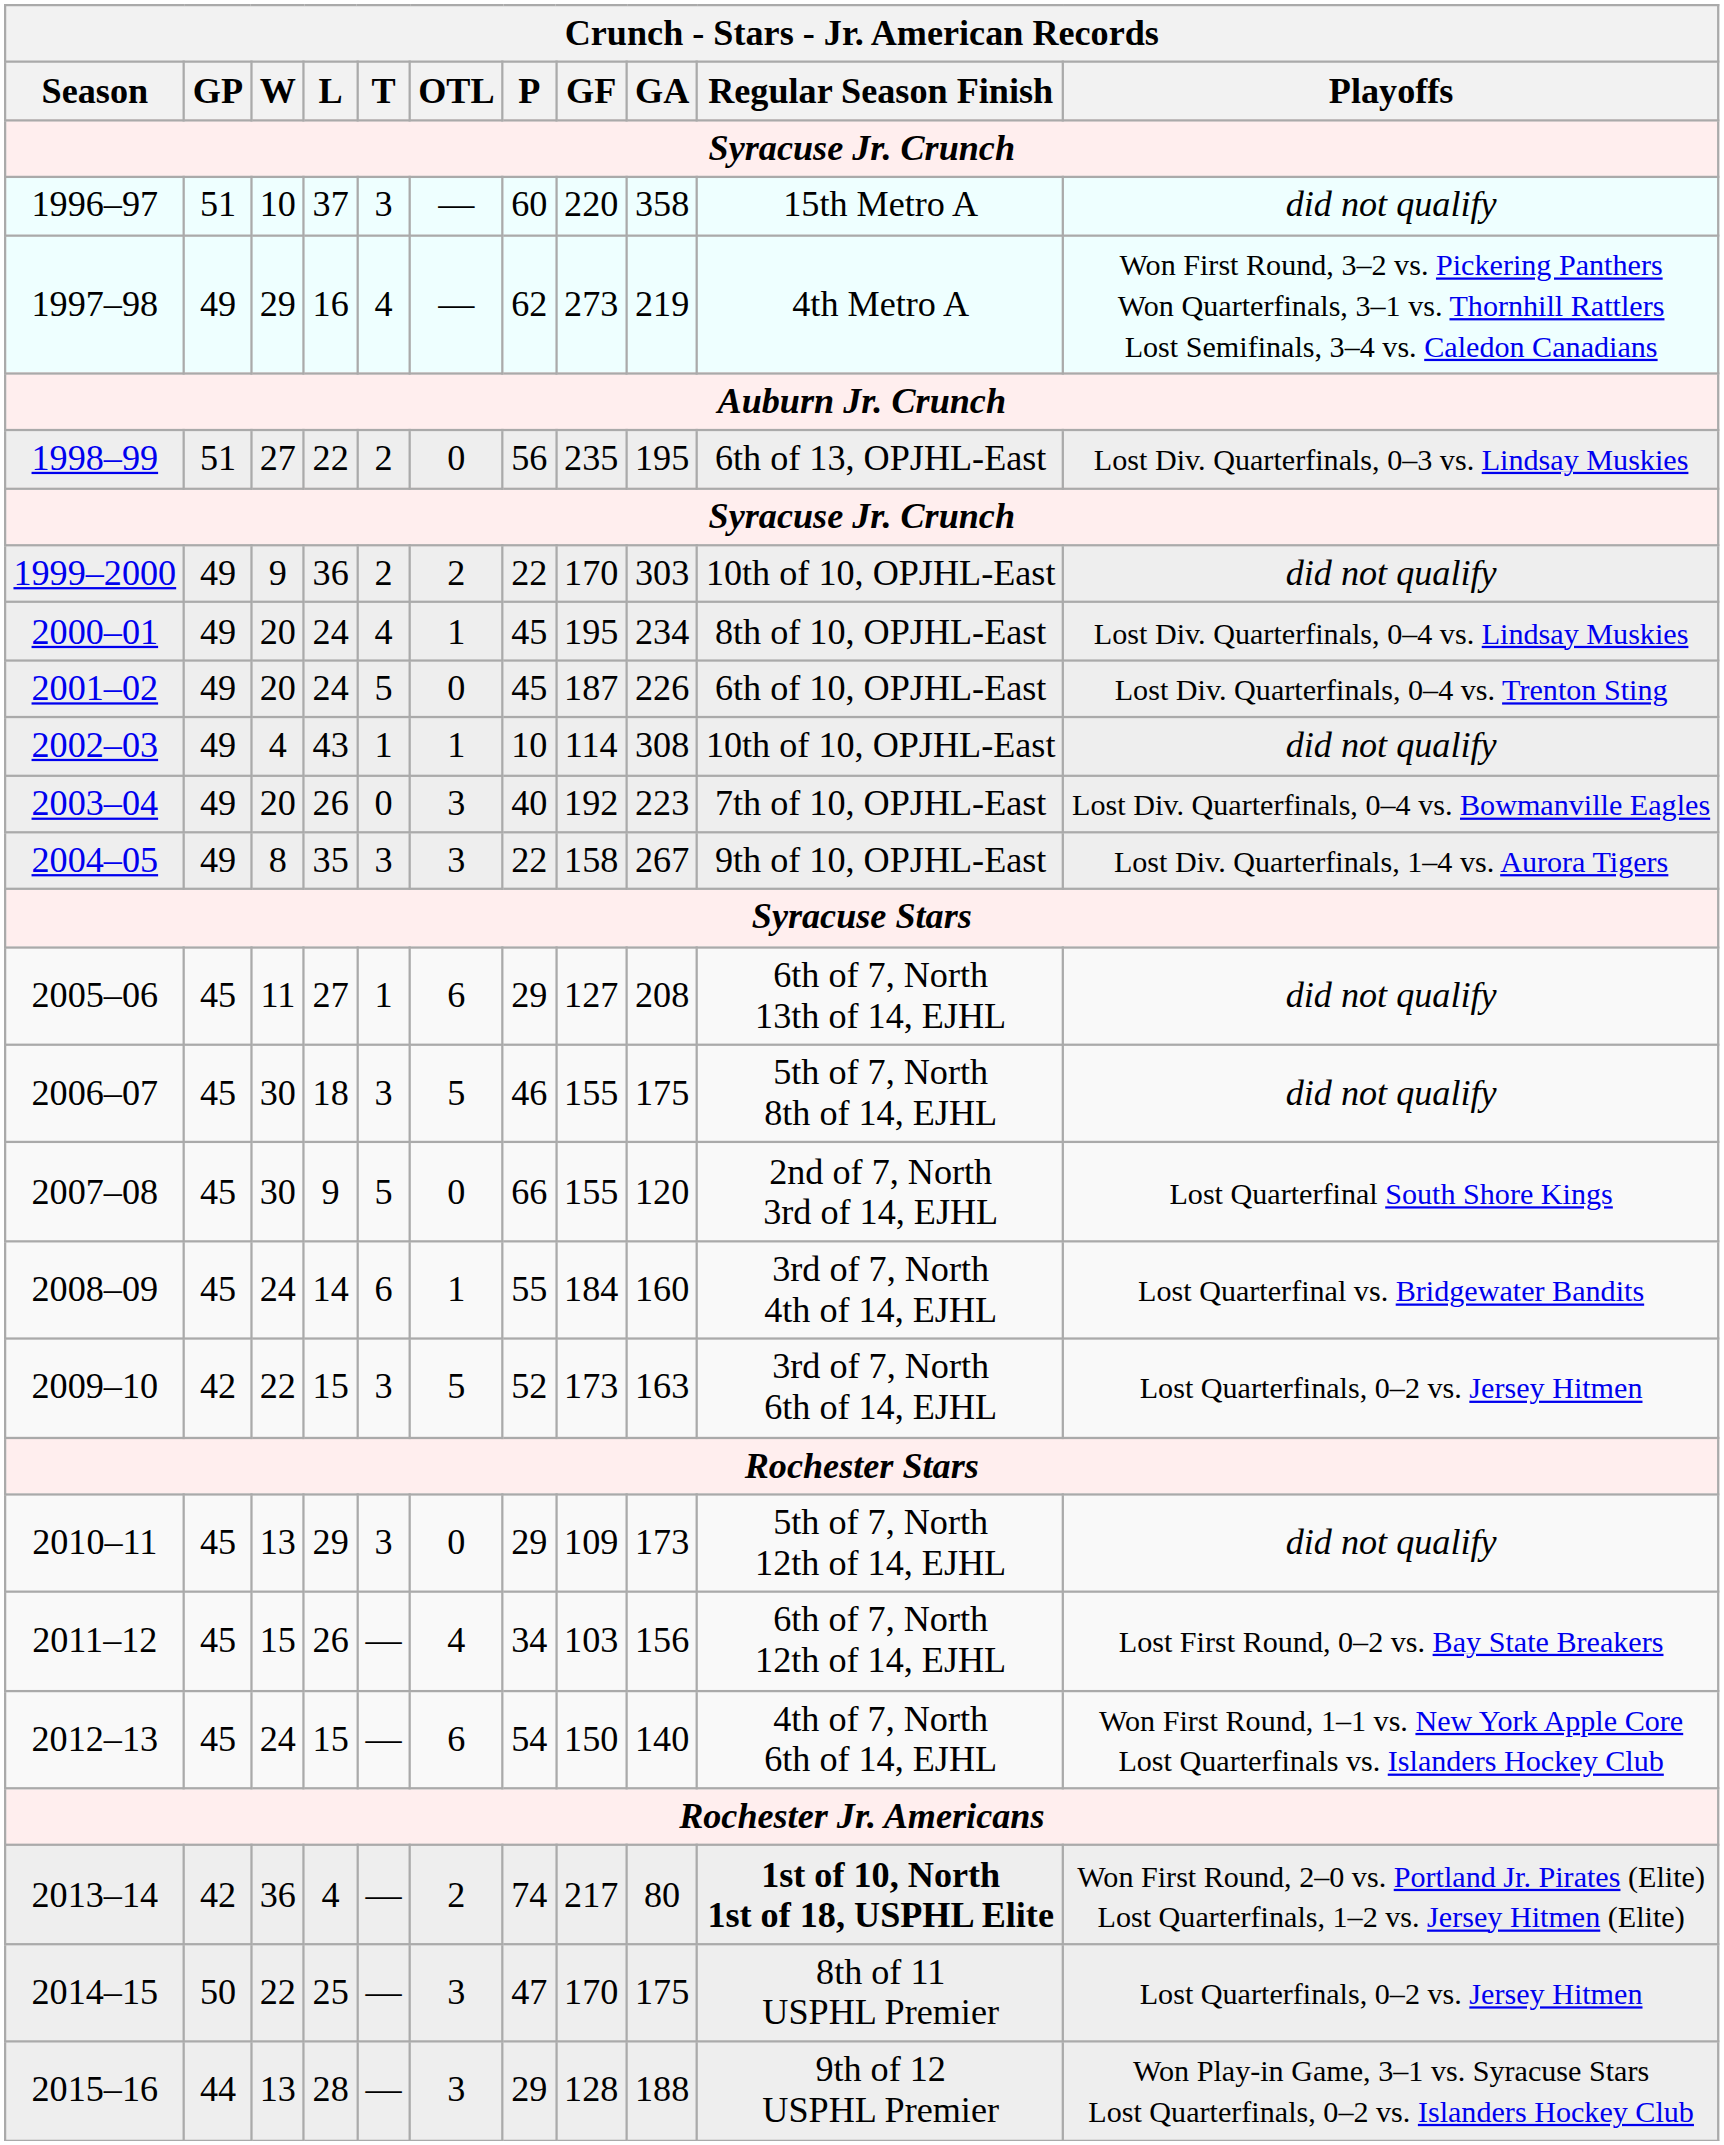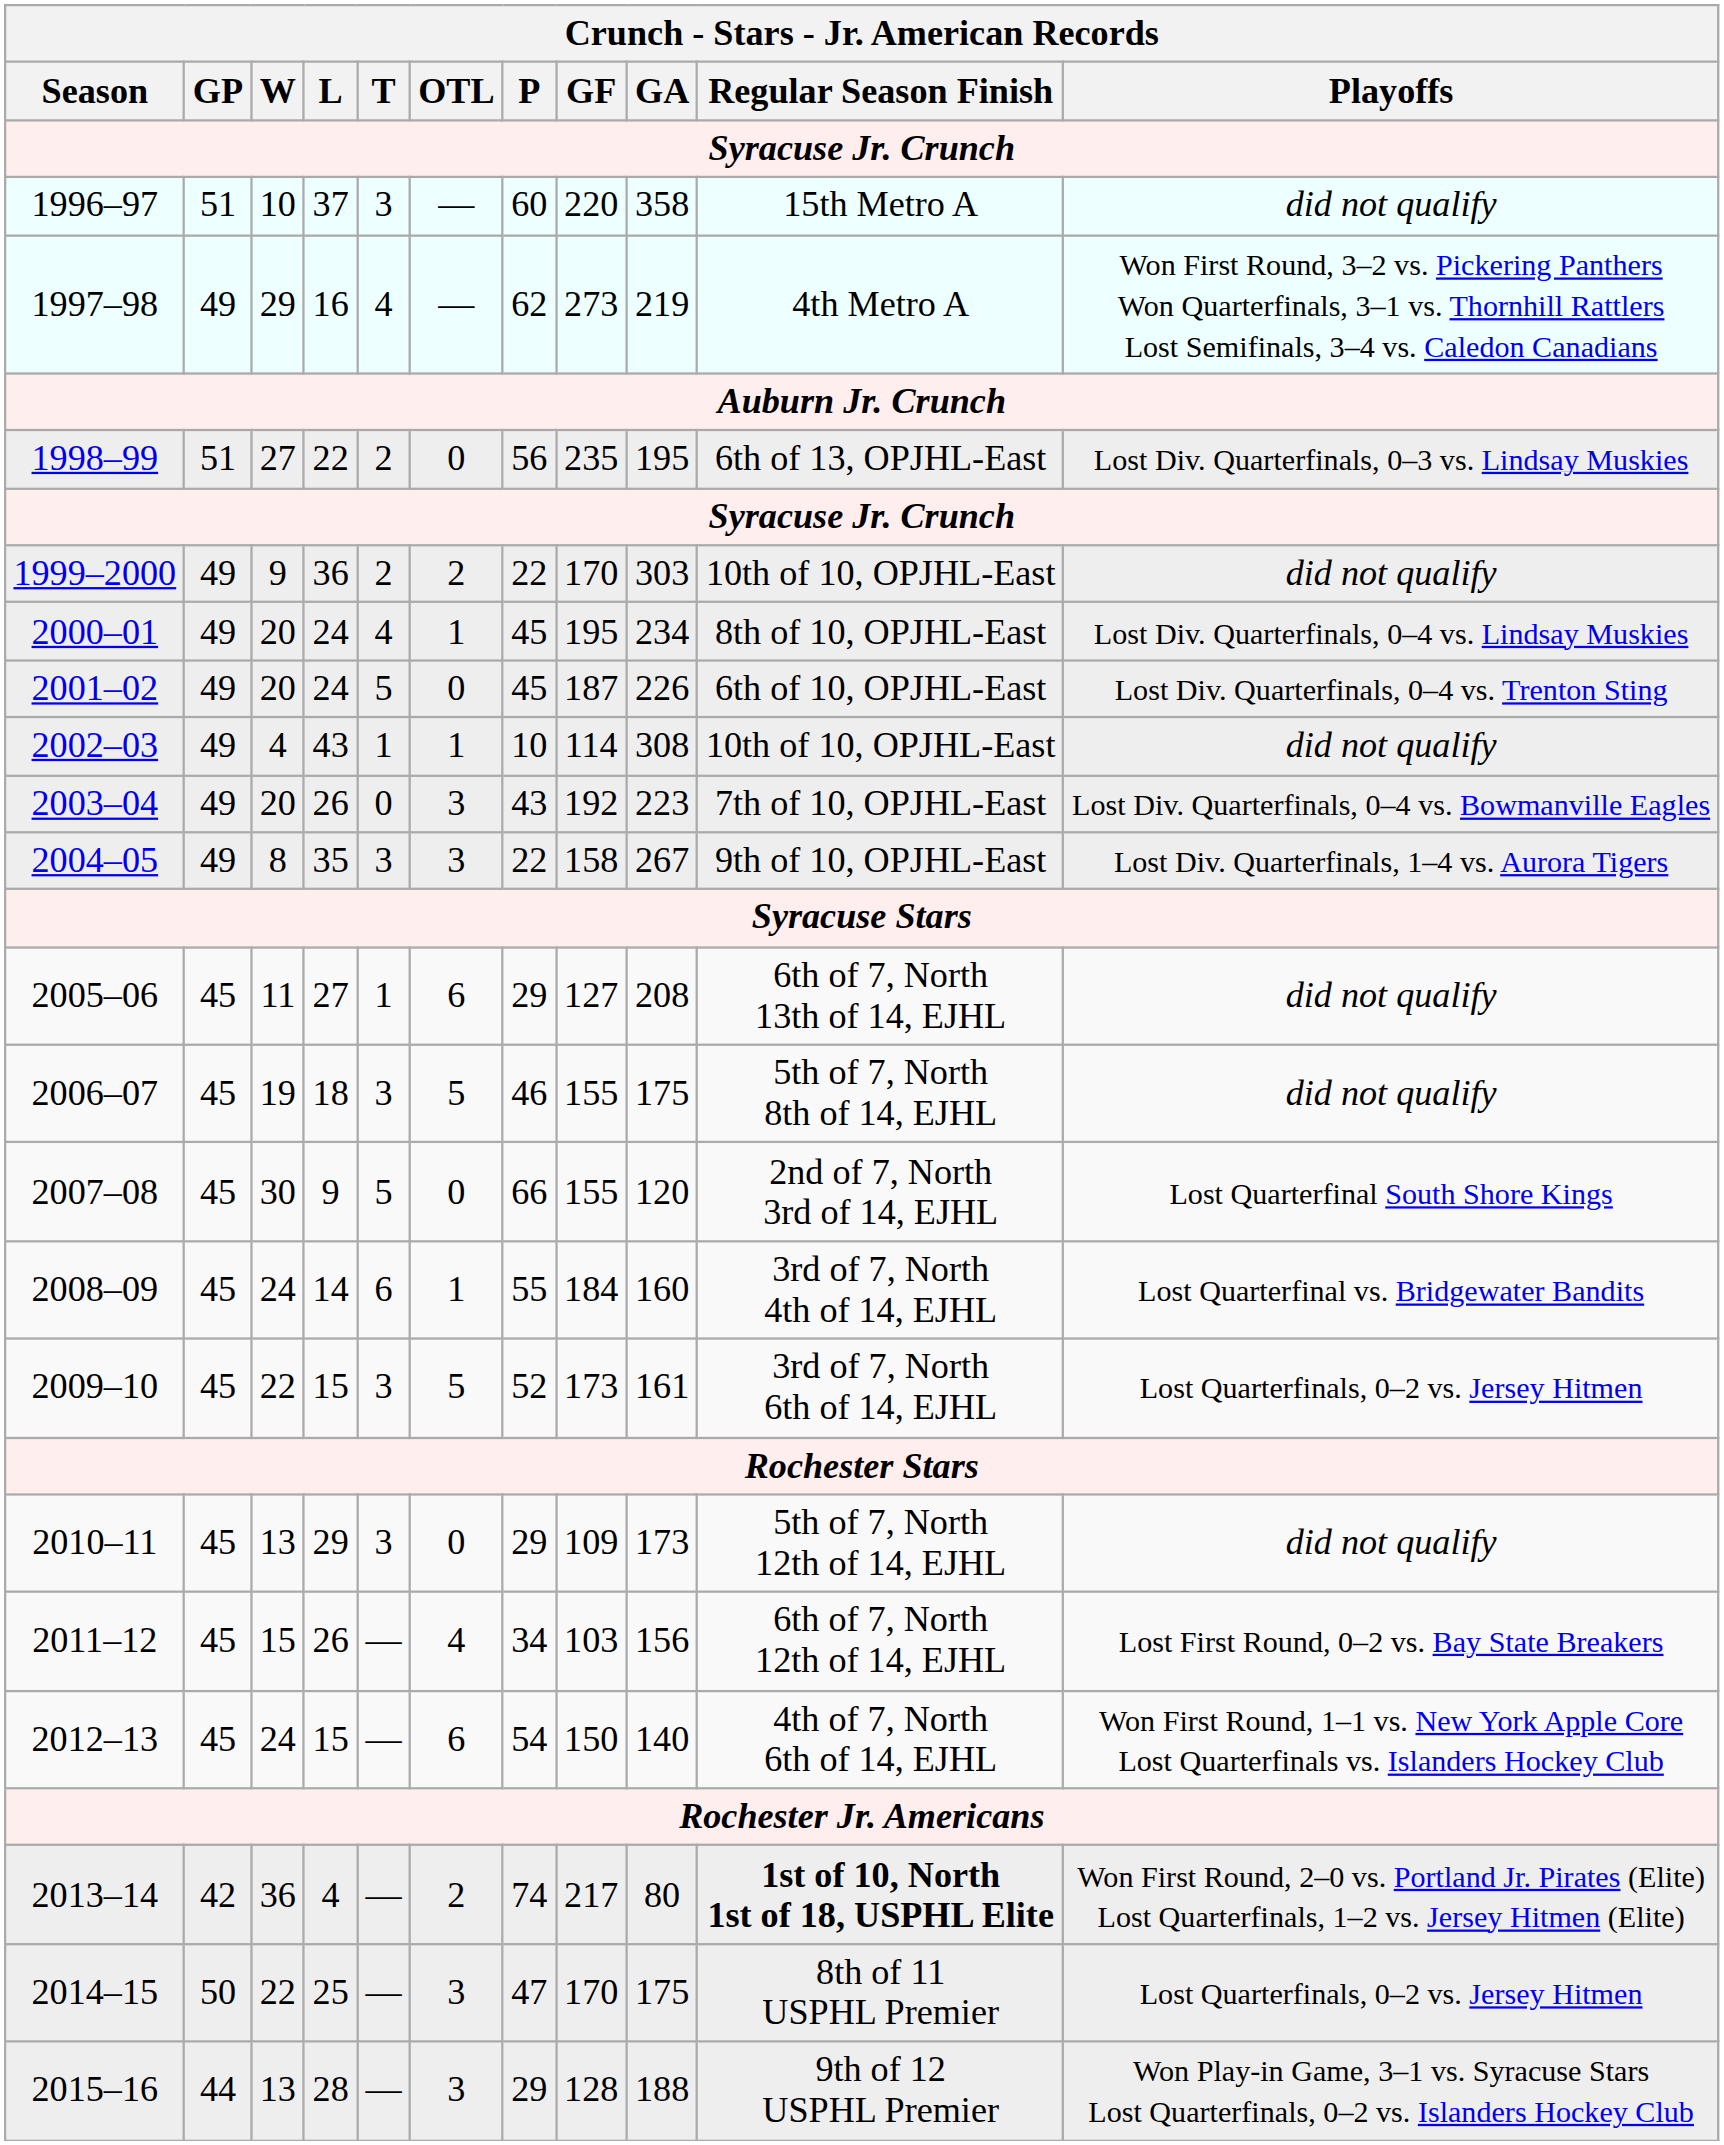2003–04 | P: 40 -> 43
2006–07 | W: 30 -> 19
2009–10 | GP: 42 -> 45
2009–10 | GA: 163 -> 161
